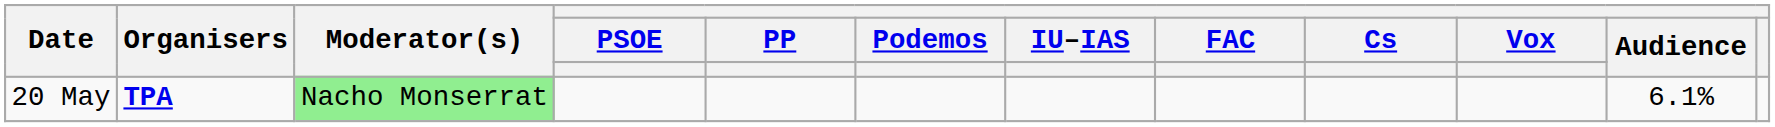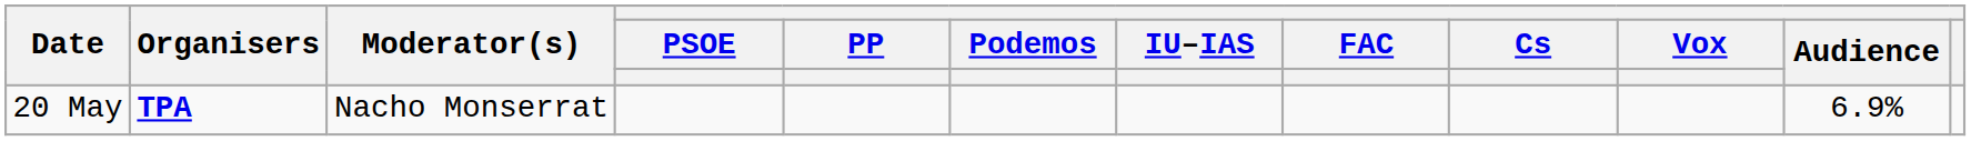20 May | Moderator(s): lightgreen background -> no background
20 May | Audience: 6.1% -> 6.9%
